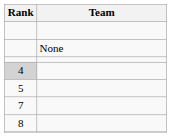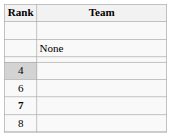row 6 | Rank: 5 -> 6
row 7 | Rank: normal -> bold
